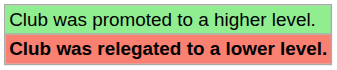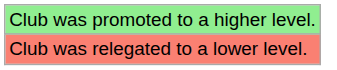row 2 | column 1: bold -> normal
